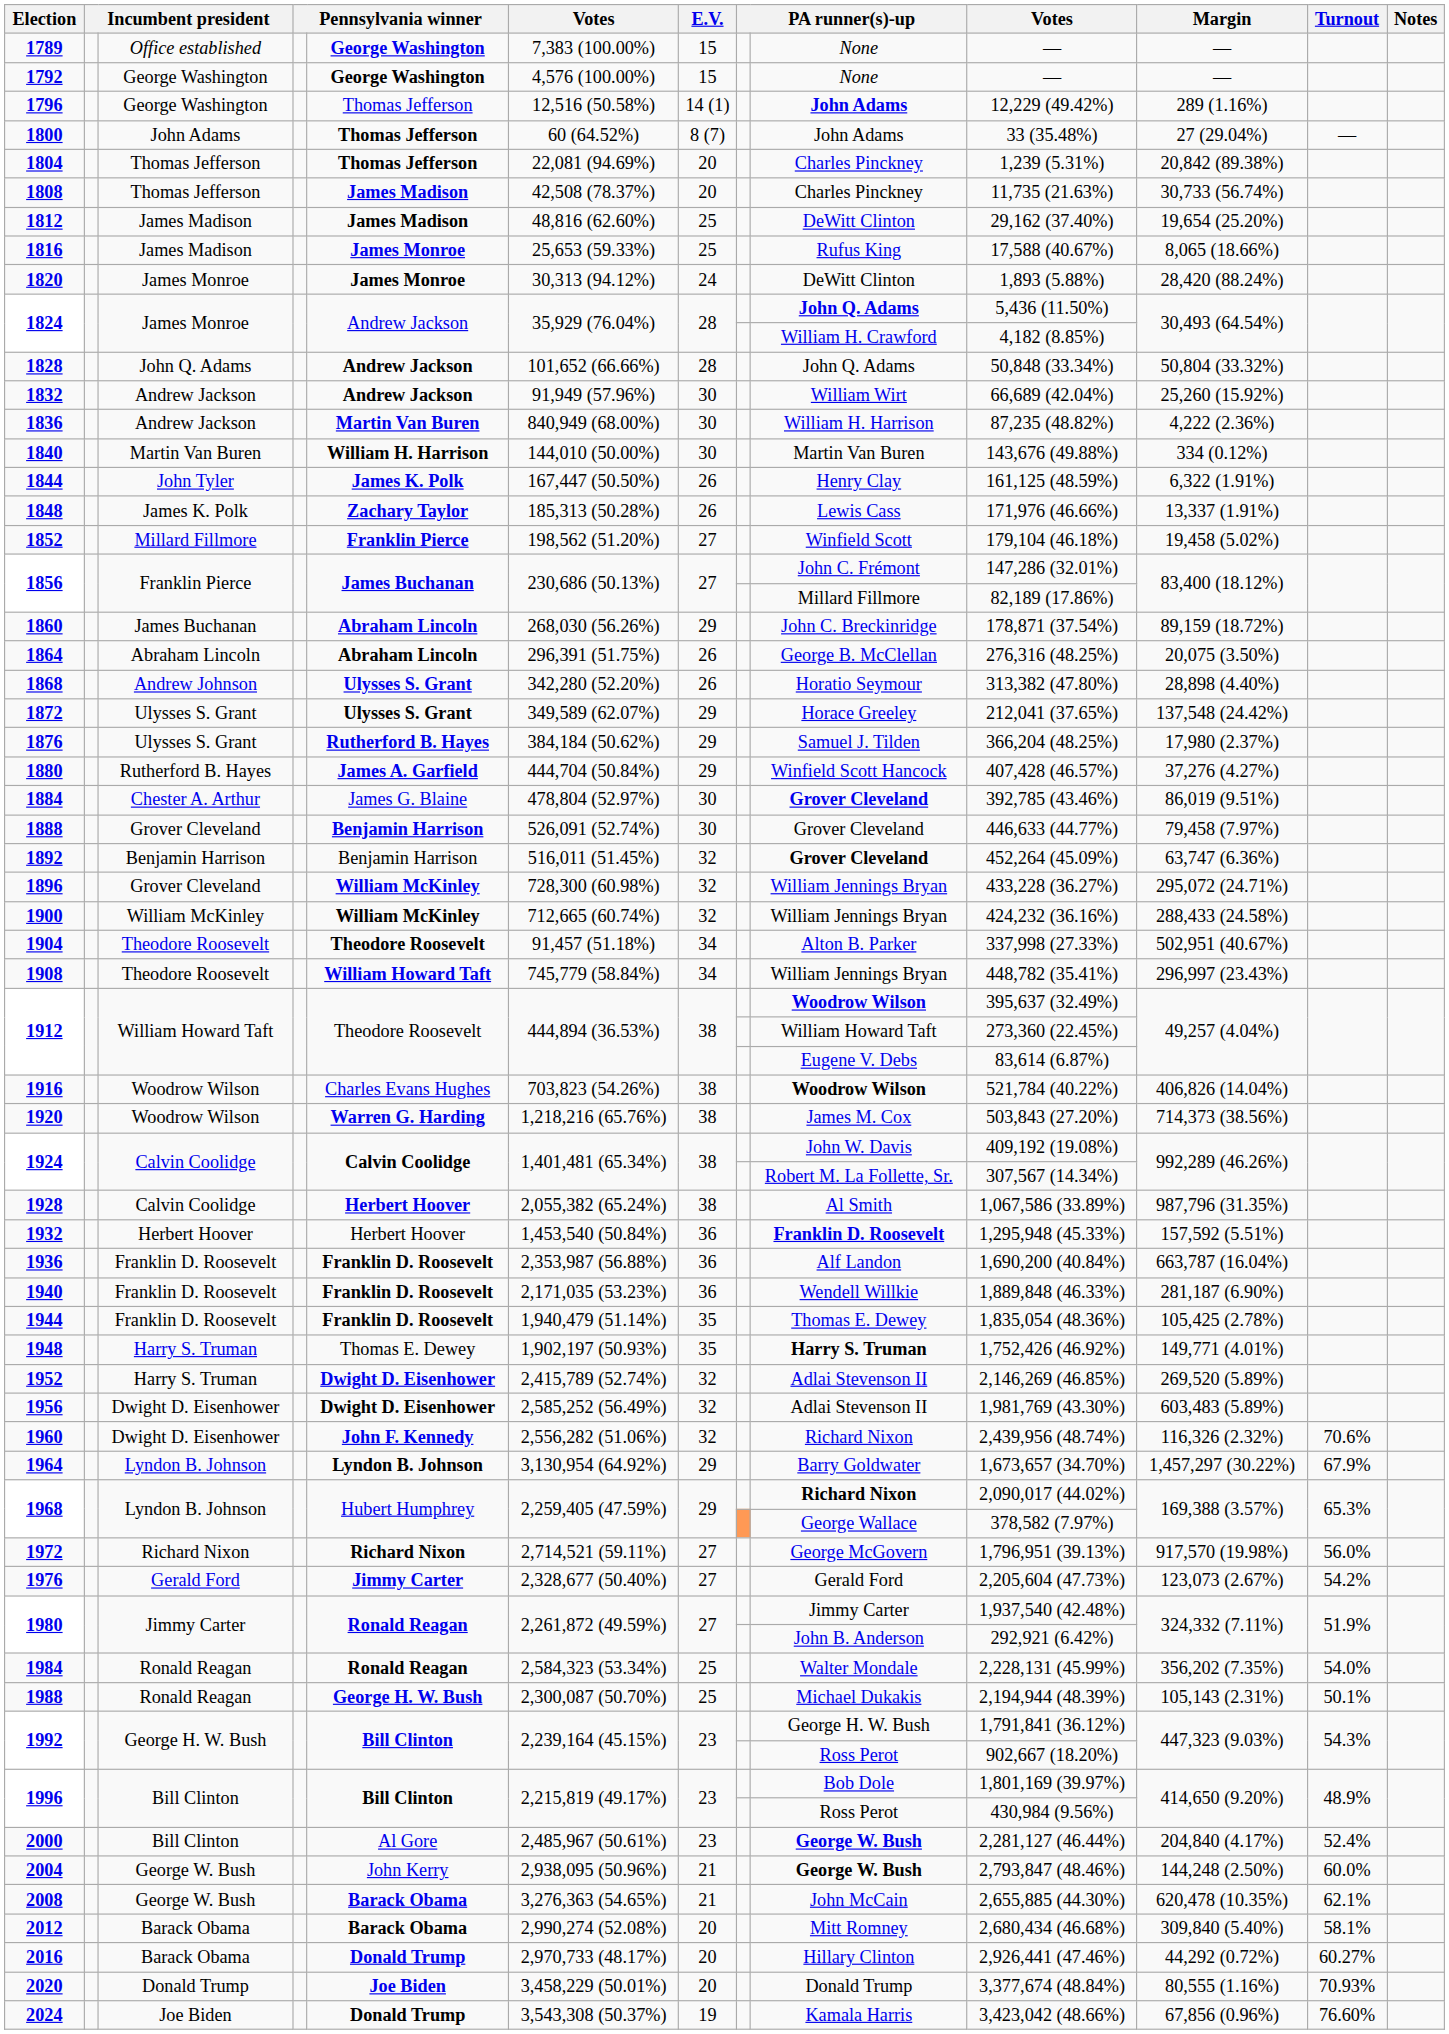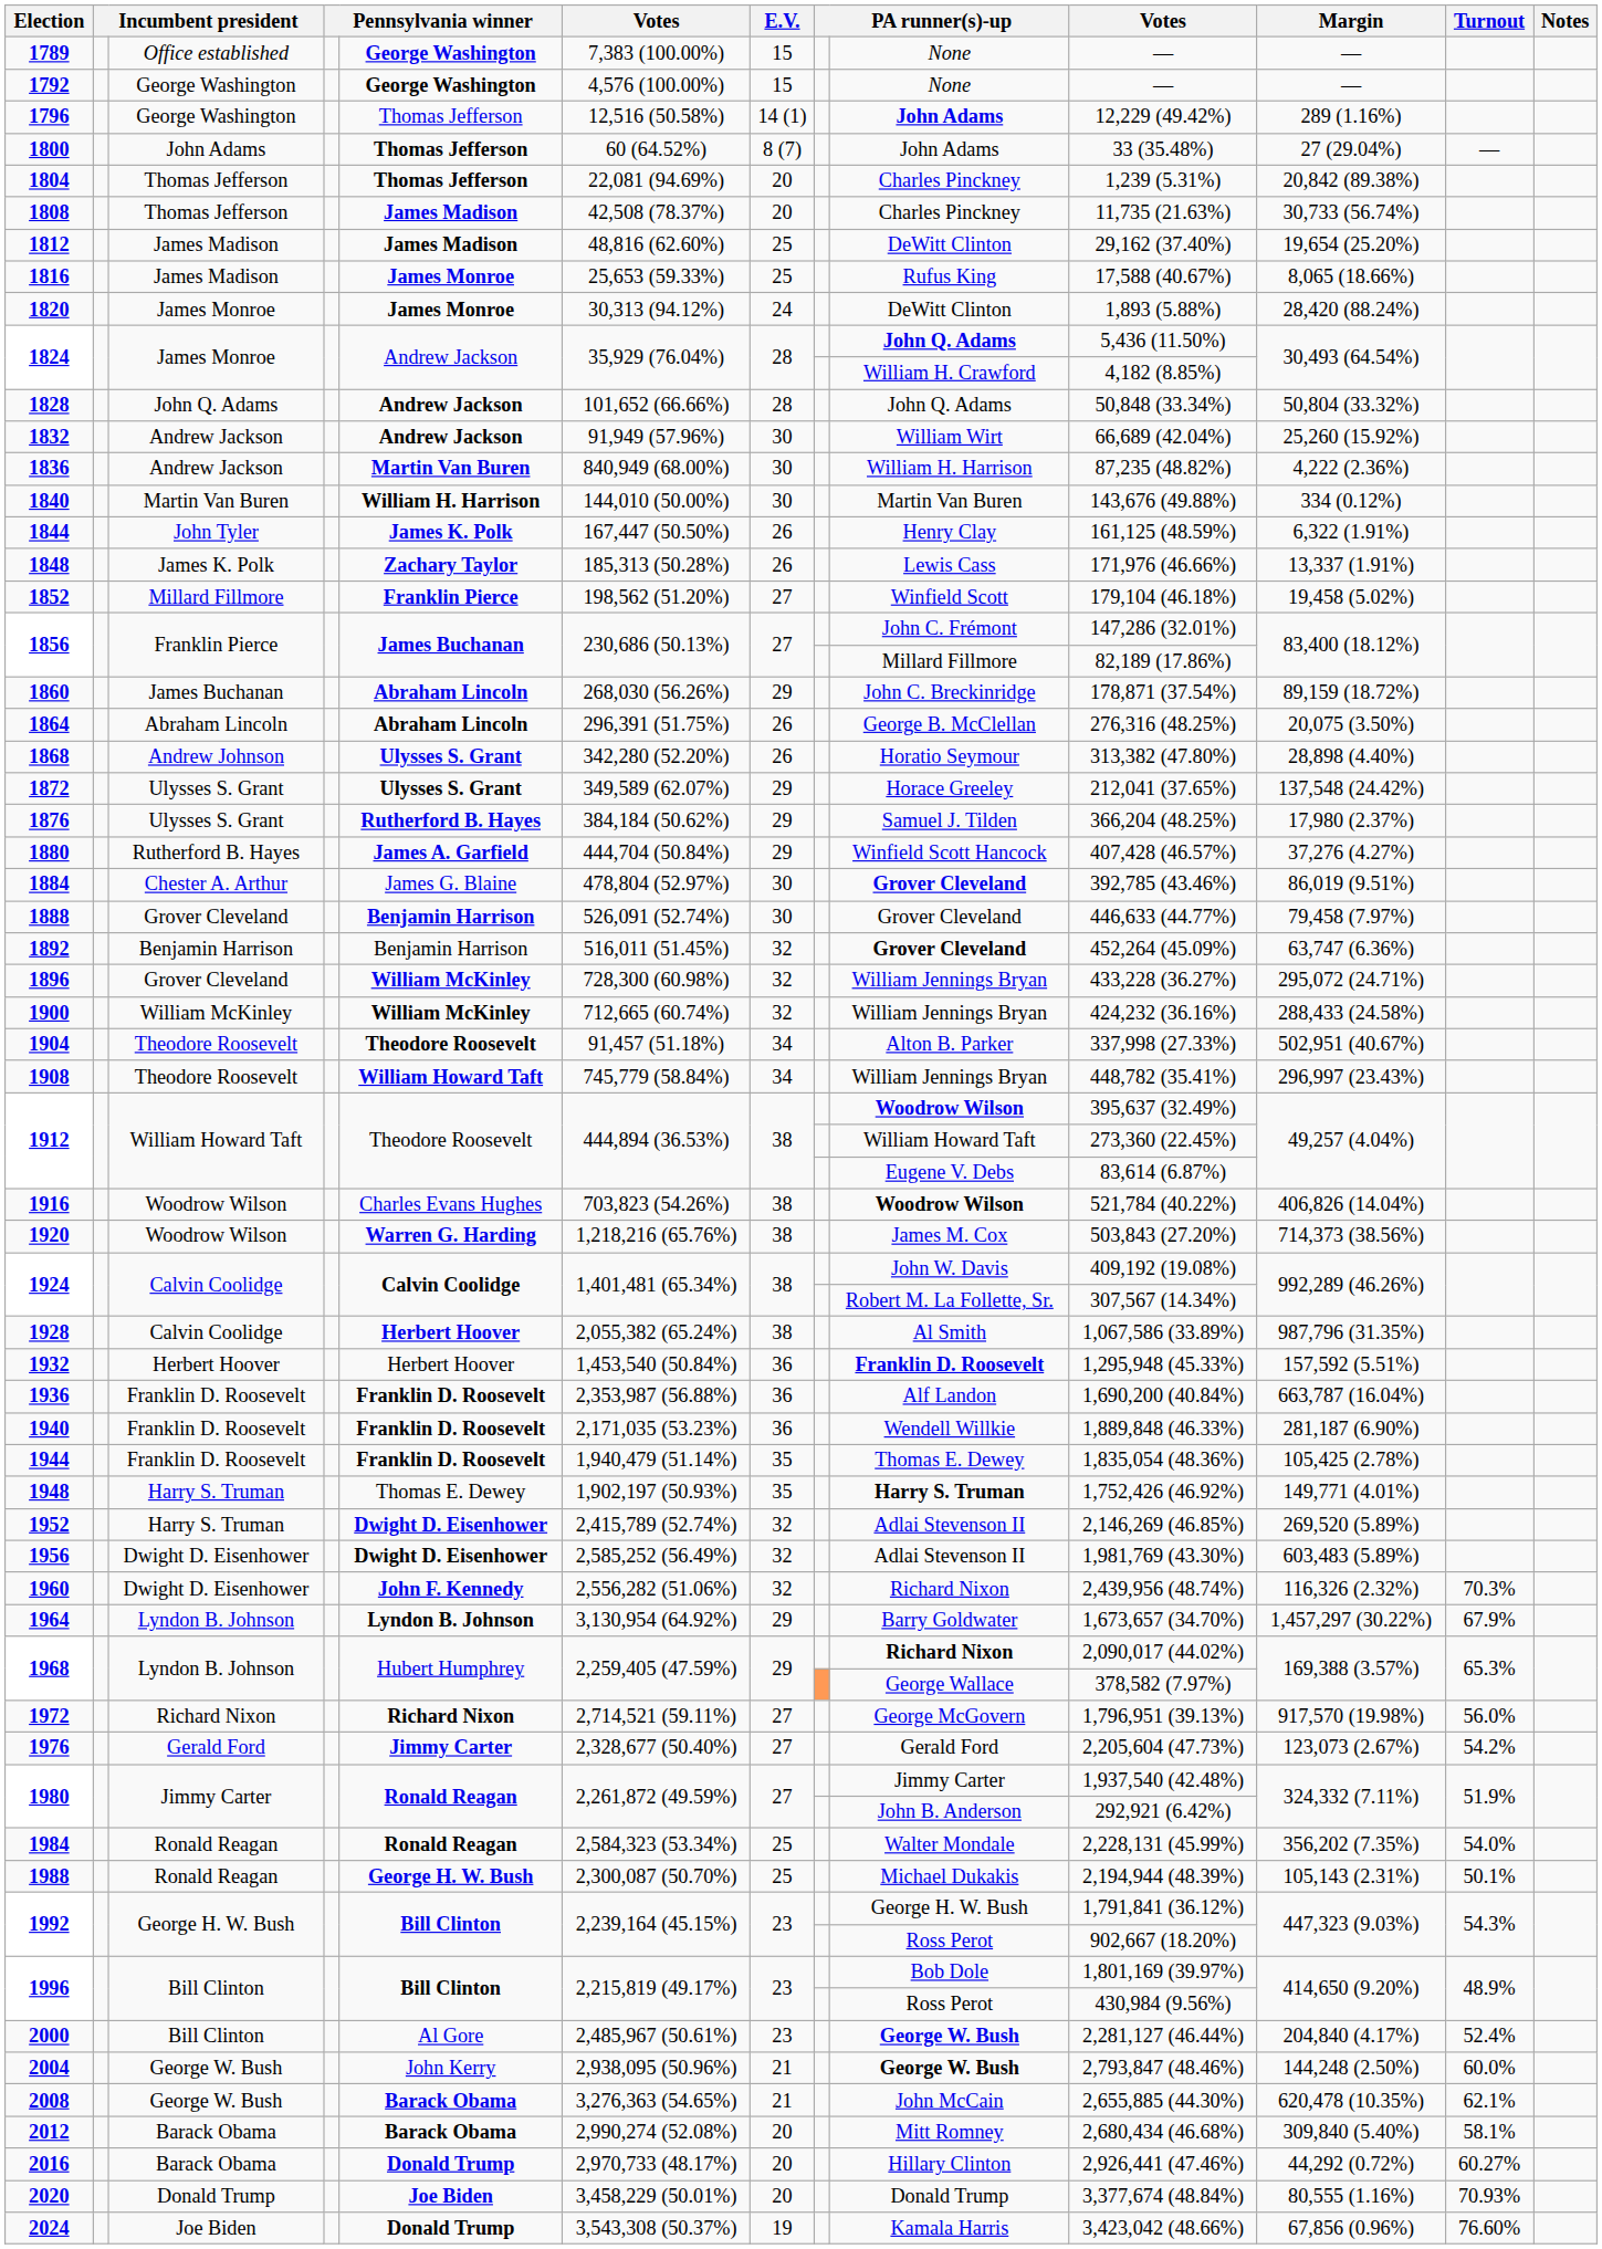1960 | Turnout: 70.6% -> 70.3%
